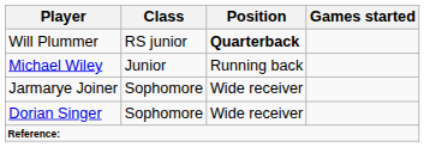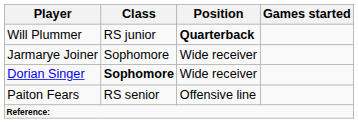- row: Michael Wiley | Junior | Running back
Dorian Singer | Class: normal -> bold
+ row: Paiton Fears | RS senior | Offensive line
